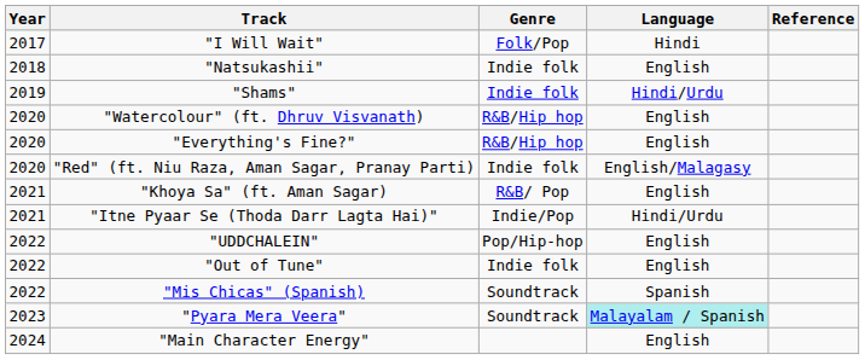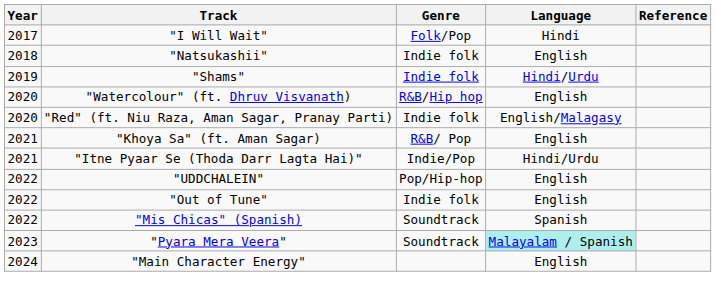- row: 2020 | "Everything's Fine?" | R&B/Hip hop | English
